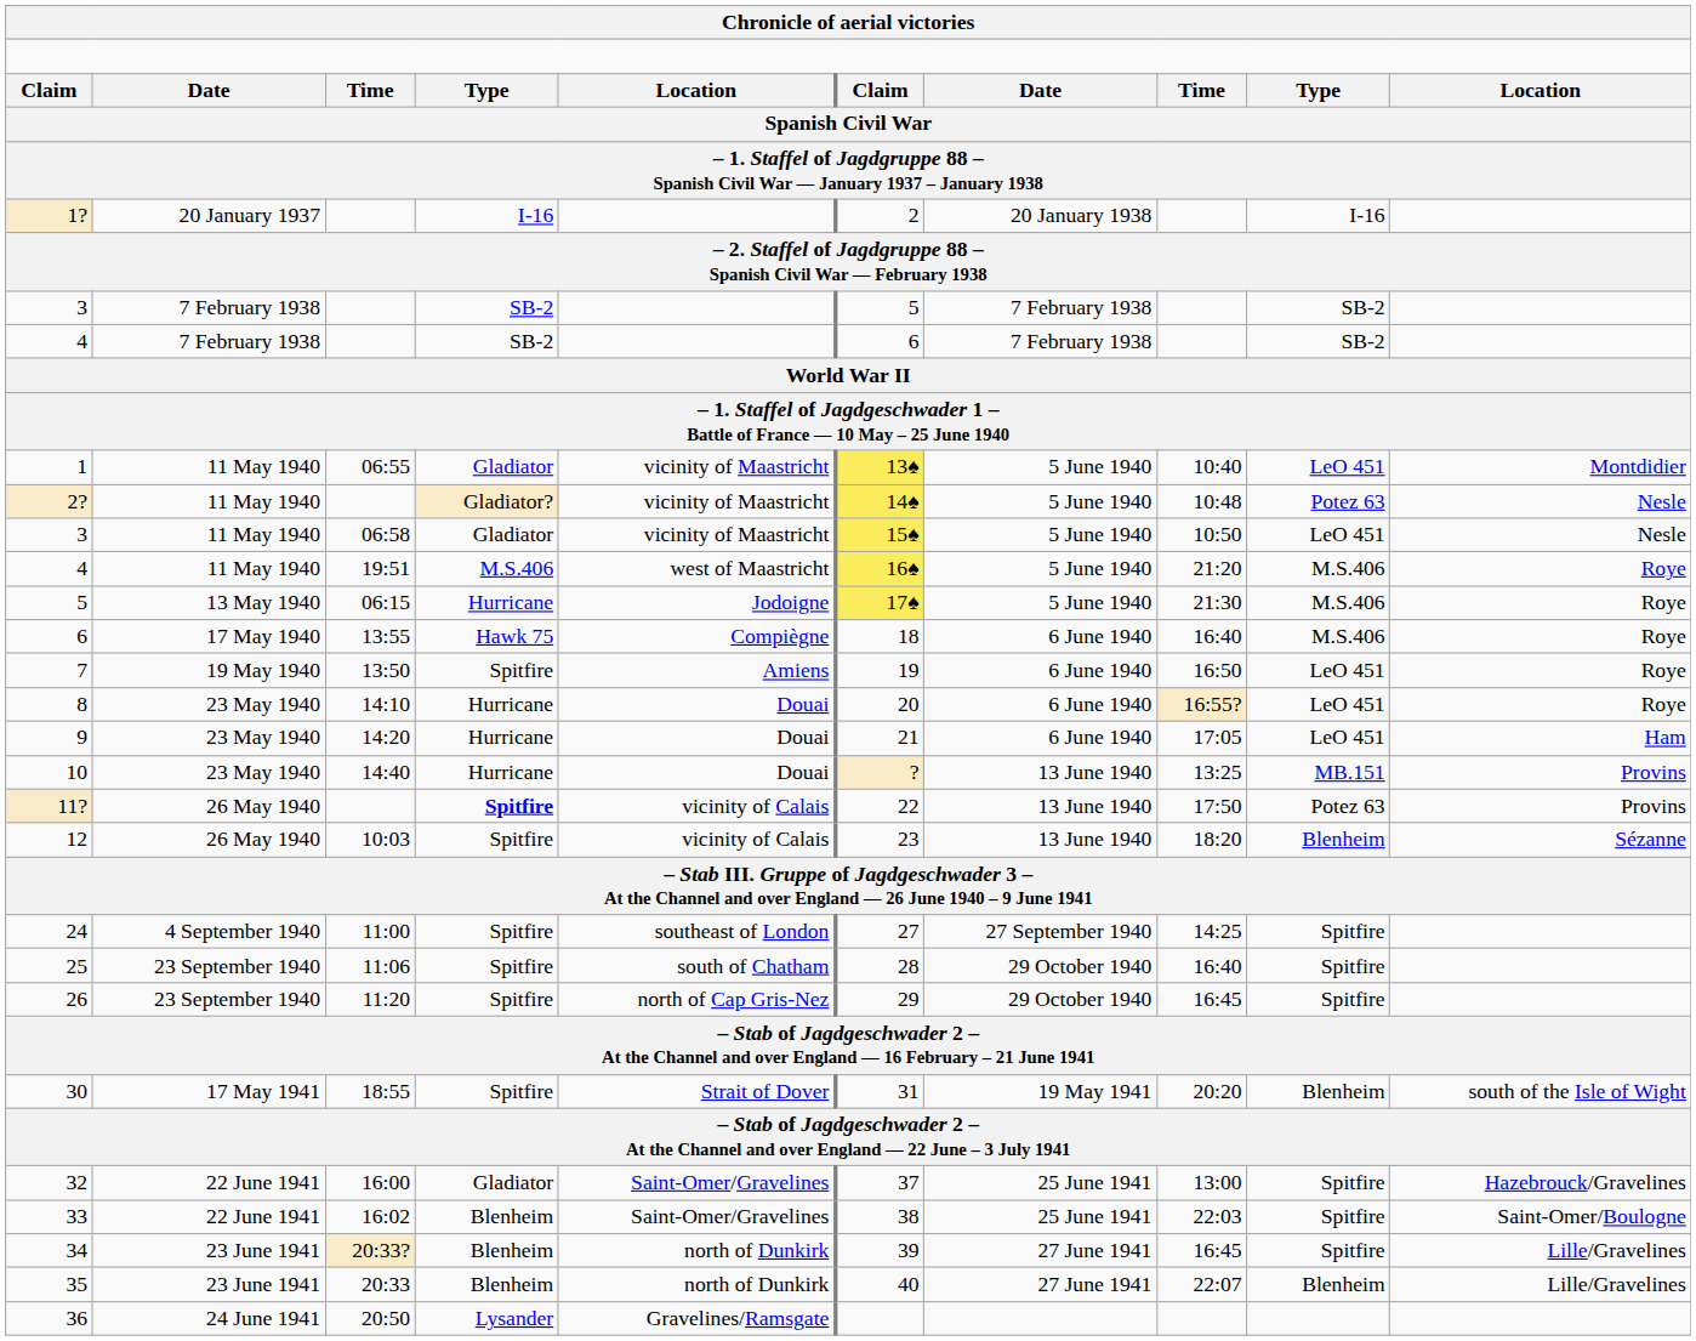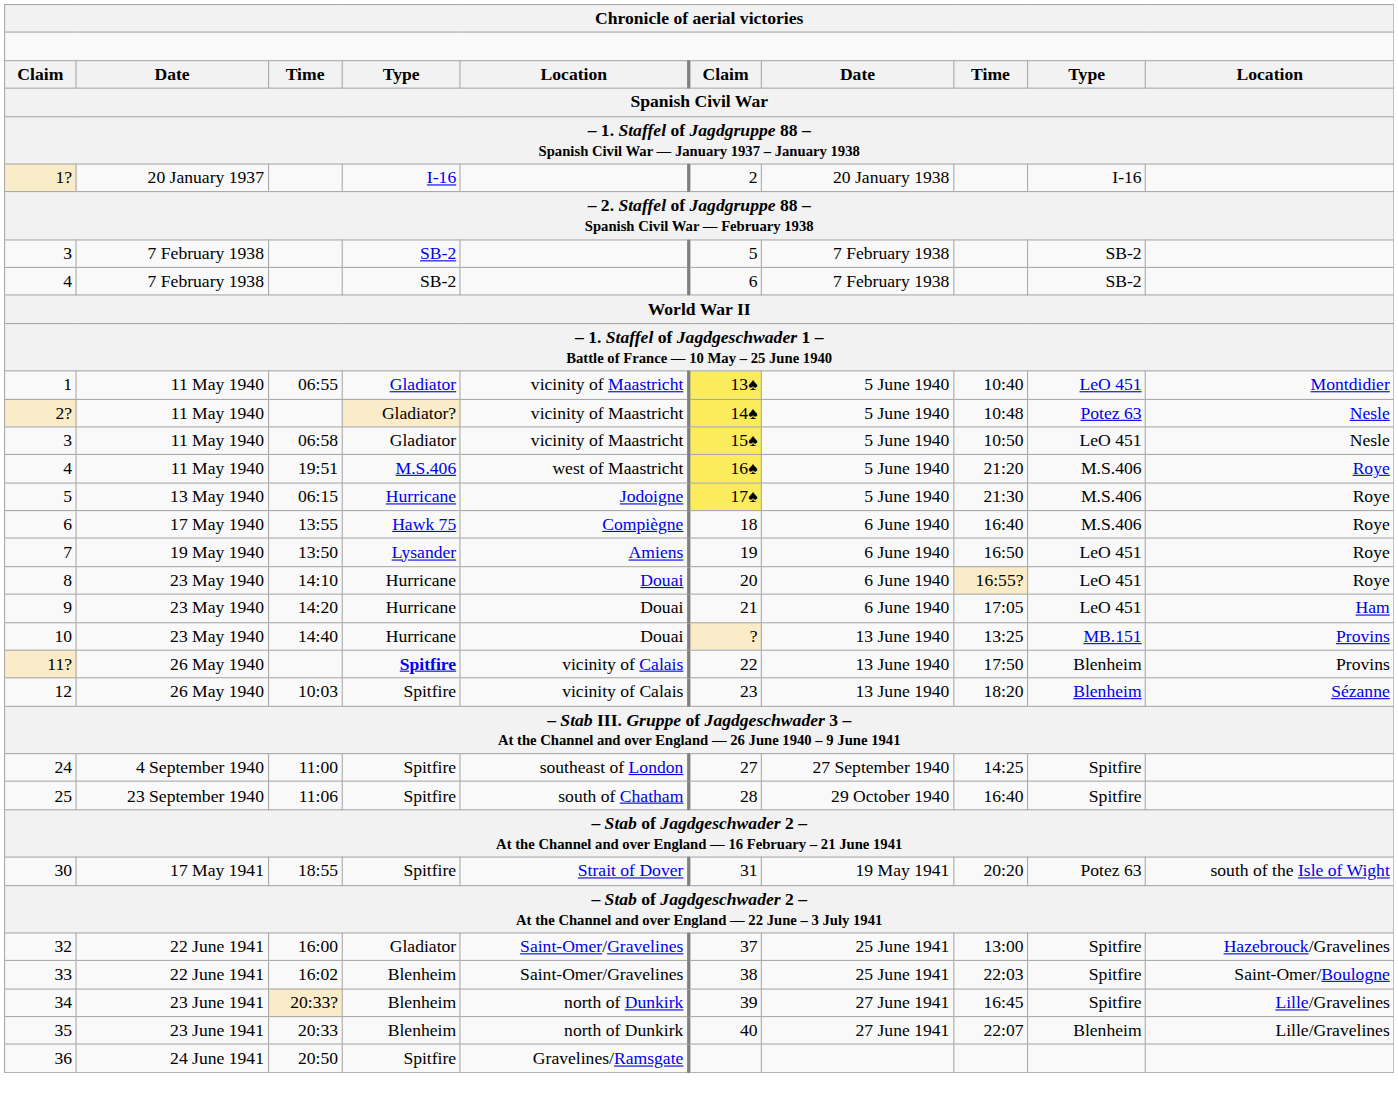7 | column 4: Spitfire -> Lysander
11? | column 9: Potez 63 -> Blenheim
- row: 26 | 23 September 1940 | 11:20 | Spitfire | north of Cap Gris-Nez | 29 | 29 October 1940 | 16:45 | Spitfire
30 | column 9: Blenheim -> Potez 63
36 | column 4: Lysander -> Spitfire
